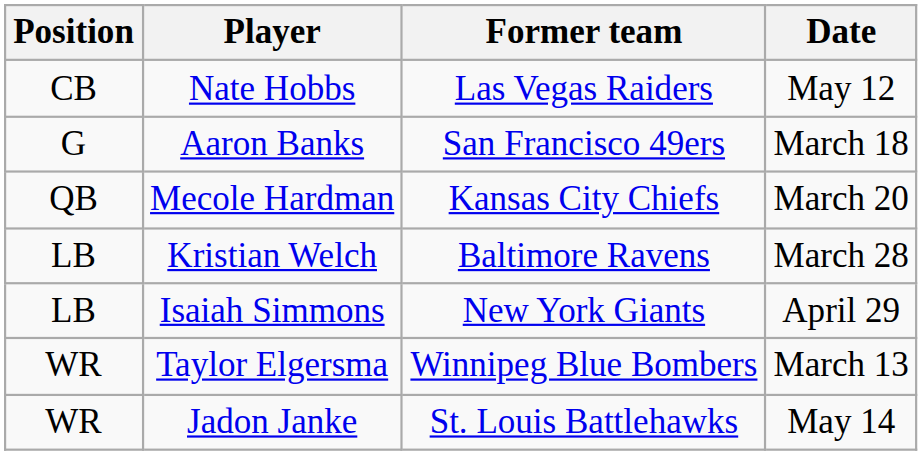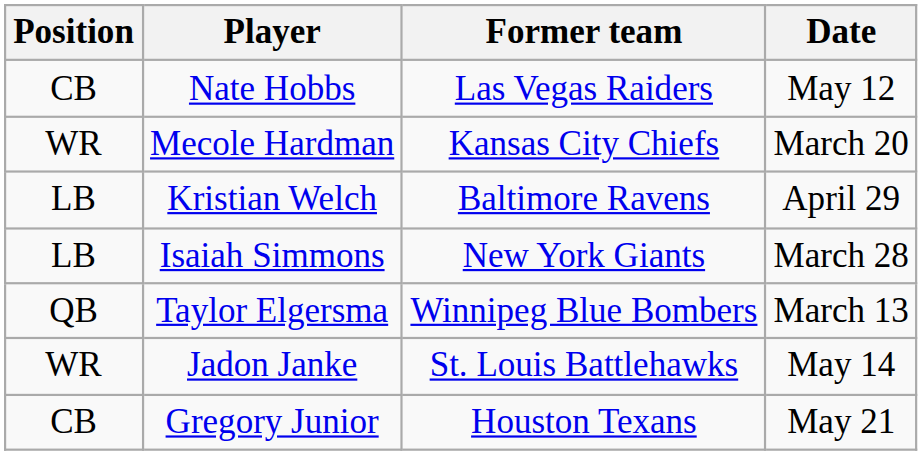- row: G | Aaron Banks | San Francisco 49ers | March 18
Mecole Hardman | Position: QB -> WR
Kristian Welch | Date: March 28 -> April 29
Isaiah Simmons | Date: April 29 -> March 28
Taylor Elgersma | Position: WR -> QB
+ row: CB | Gregory Junior | Houston Texans | May 21
